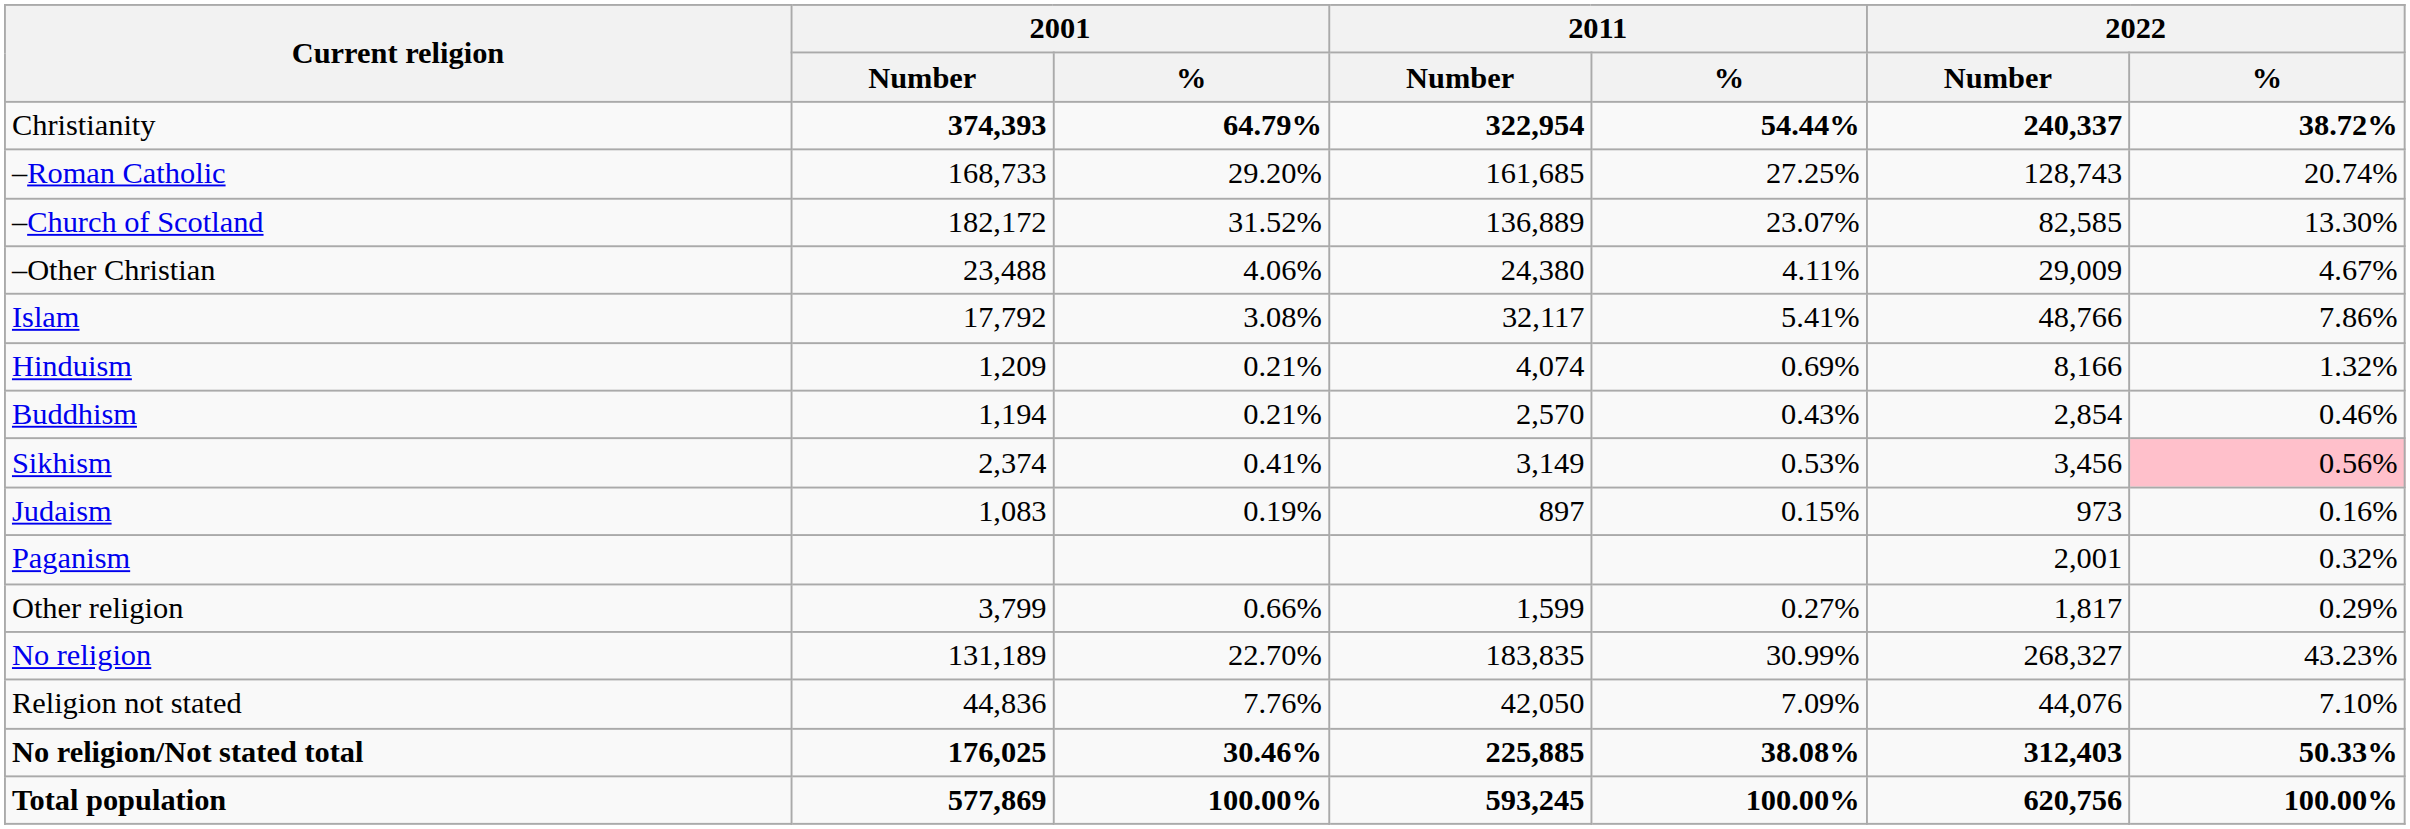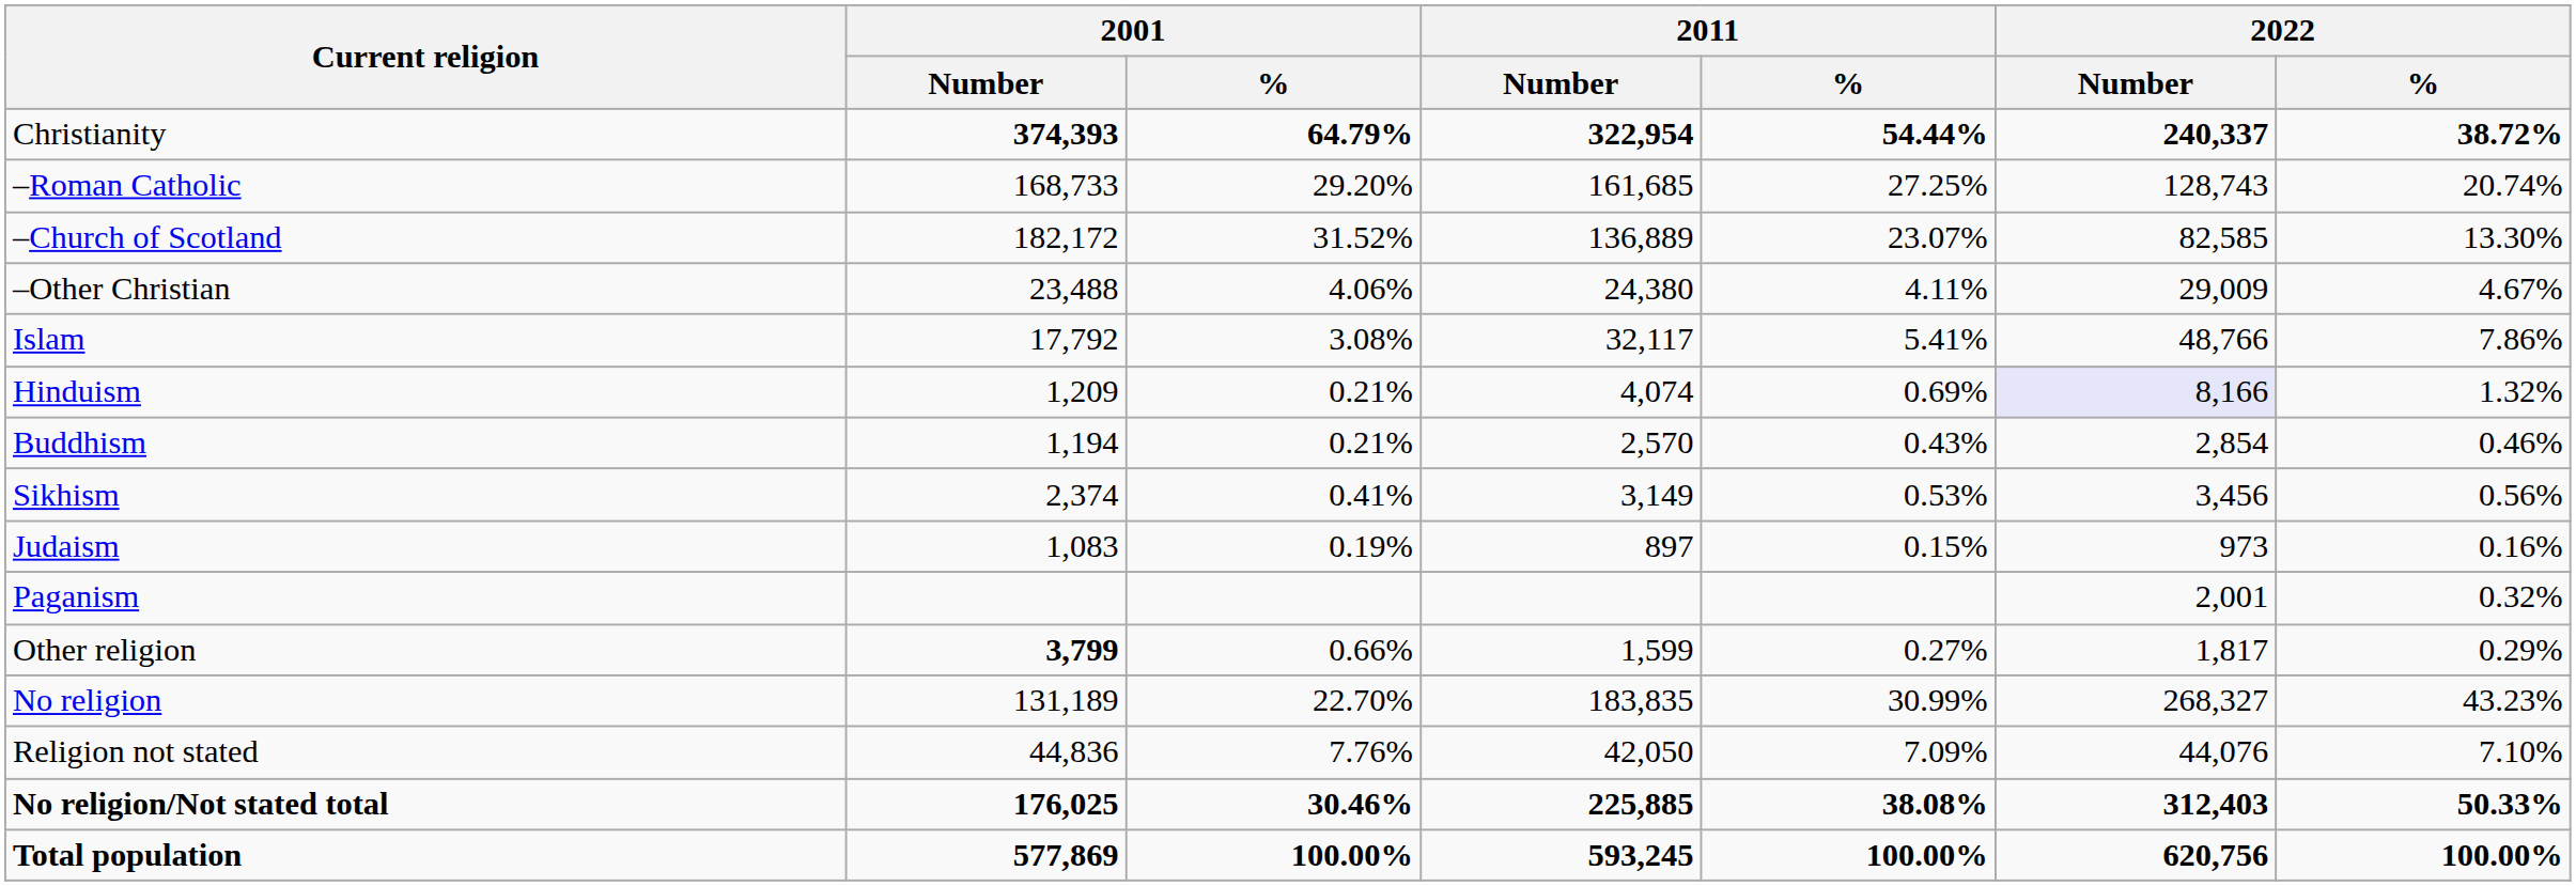Hinduism | 2022 / Number: no background -> lavender background
Sikhism | 2022 / %: pink background -> no background
Other religion | 2001 / Number: normal -> bold
